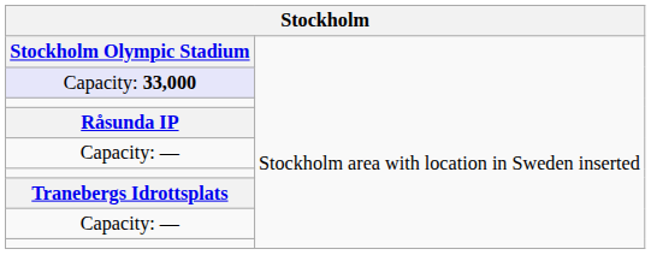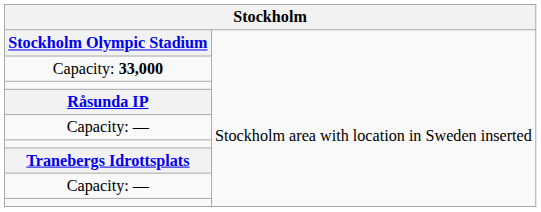Capacity: 33,000 | column 1: lavender background -> no background
